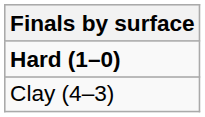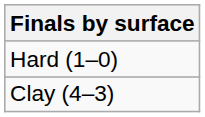row 2 | column 1: bold -> normal
